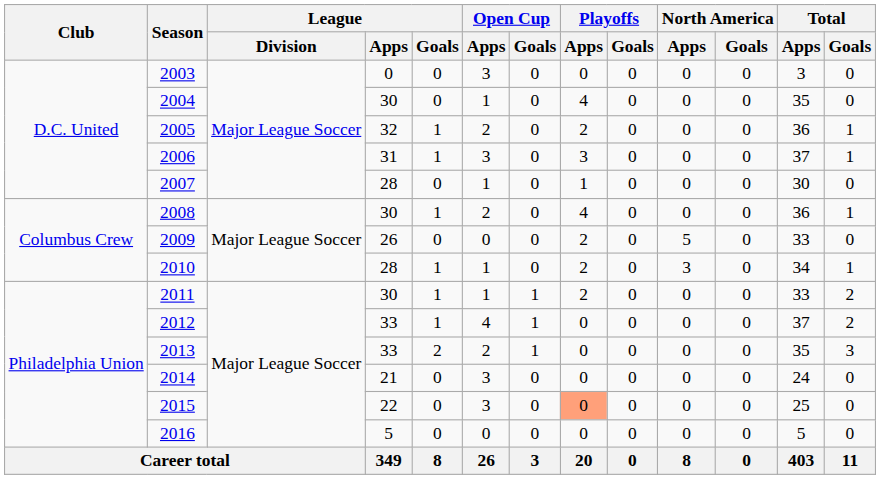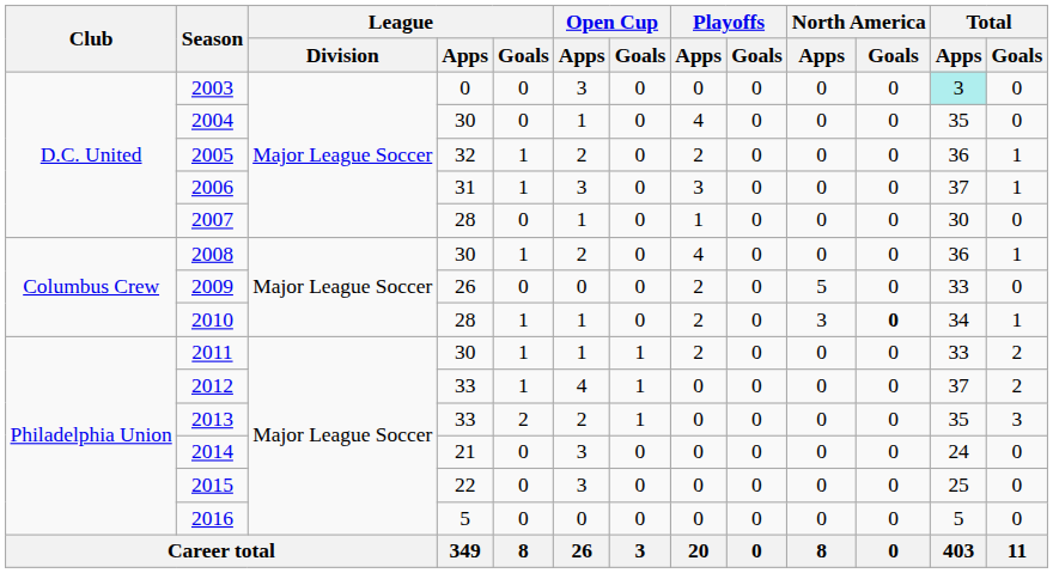2003 | Total / Apps: no background -> paleturquoise background
2010 | North America / Goals: normal -> bold
2015 | Playoffs / Apps: lightsalmon background -> no background
